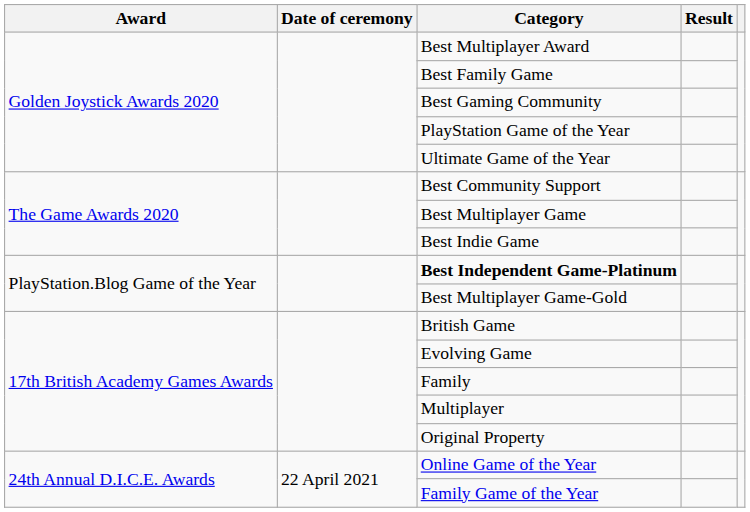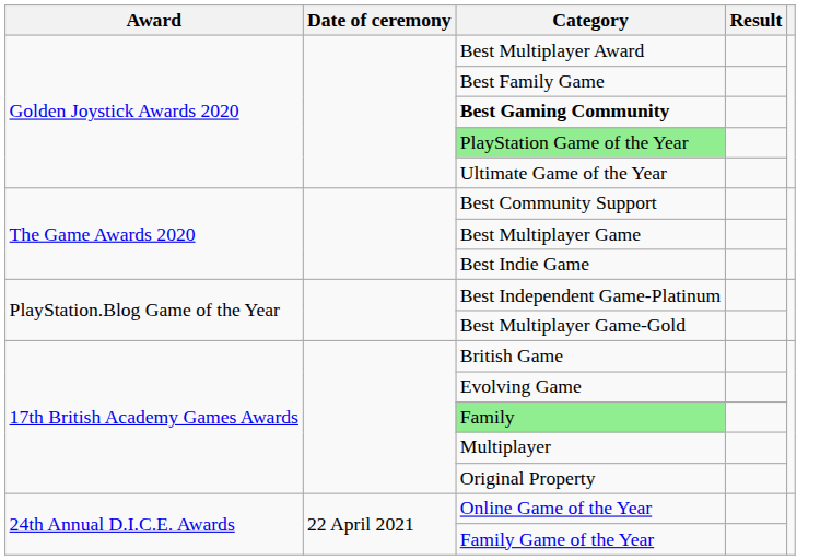Best Gaming Community | Category: normal -> bold
PlayStation Game of the Year | Category: no background -> lightgreen background
Best Independent Game-Platinum | Category: bold -> normal
Family | Category: no background -> lightgreen background
